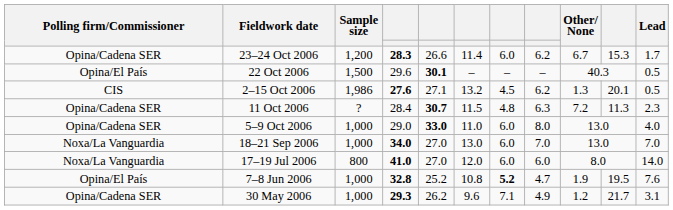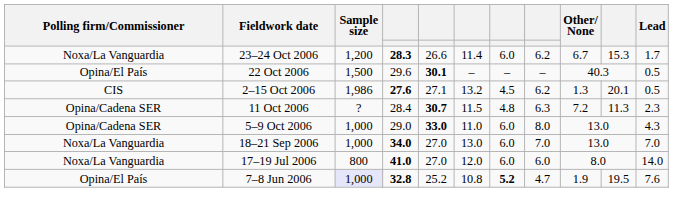23–24 Oct 2006 | Polling firm/Commissioner: Opina/Cadena SER -> Noxa/La Vanguardia
5–9 Oct 2006 | Lead: 4.0 -> 4.3
7–8 Jun 2006 | Sample size: no background -> lavender background
- row: Opina/Cadena SER | 30 May 2006 | 1,000 | 29.3 | 26.2 | 9.6 | 7.1 | 4.9 | 1.2 | 21.7 | 3.1
